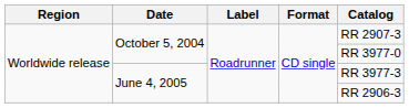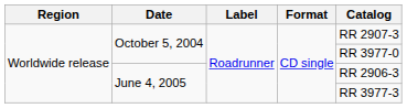row 4 | Catalog: RR 3977-3 -> RR 2906-3
row 5 | Catalog: RR 2906-3 -> RR 3977-3
